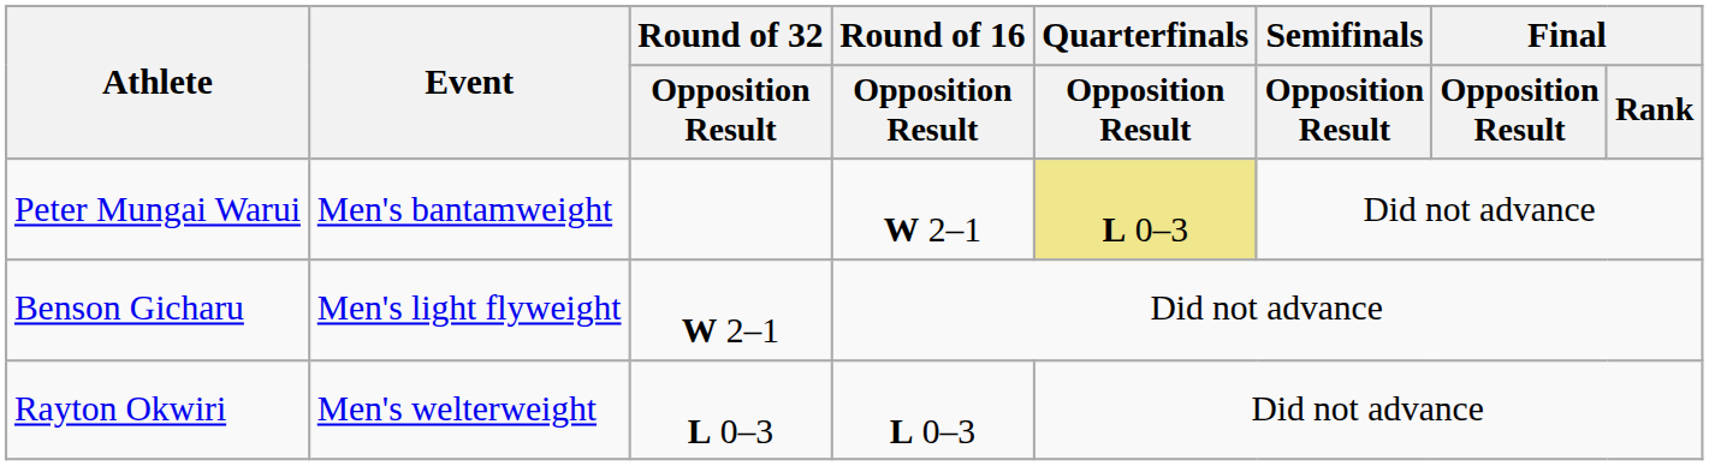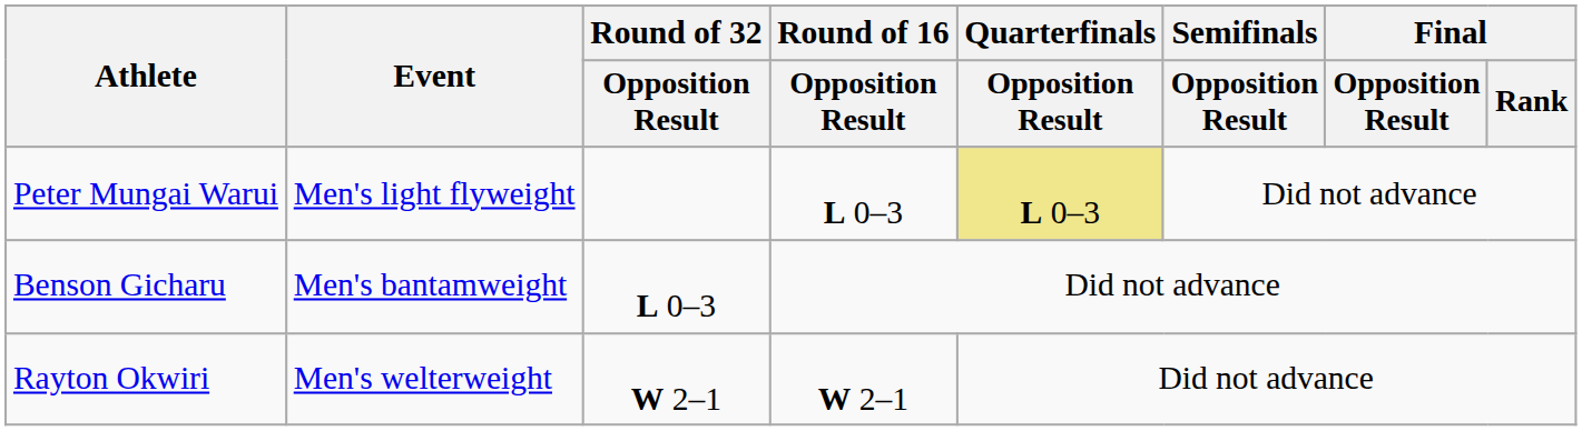Peter Mungai Warui | Event: Men's bantamweight -> Men's light flyweight
Peter Mungai Warui | Round of 16 / Opposition Result: W 2–1 -> L 0–3
Benson Gicharu | Event: Men's light flyweight -> Men's bantamweight
Benson Gicharu | Round of 32 / Opposition Result: W 2–1 -> L 0–3
Rayton Okwiri | Round of 32 / Opposition Result: L 0–3 -> W 2–1
Rayton Okwiri | Round of 16 / Opposition Result: L 0–3 -> W 2–1
